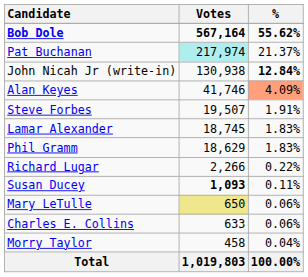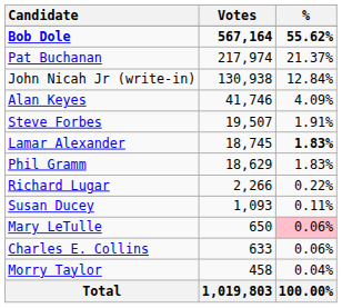Pat Buchanan | Votes: paleturquoise background -> no background
John Nicah Jr (write-in) | %: bold -> normal
Alan Keyes | %: lightsalmon background -> no background
Lamar Alexander | %: normal -> bold
Susan Ducey | Votes: bold -> normal
Mary LeTulle | Votes: khaki background -> no background
Mary LeTulle | %: no background -> pink background
